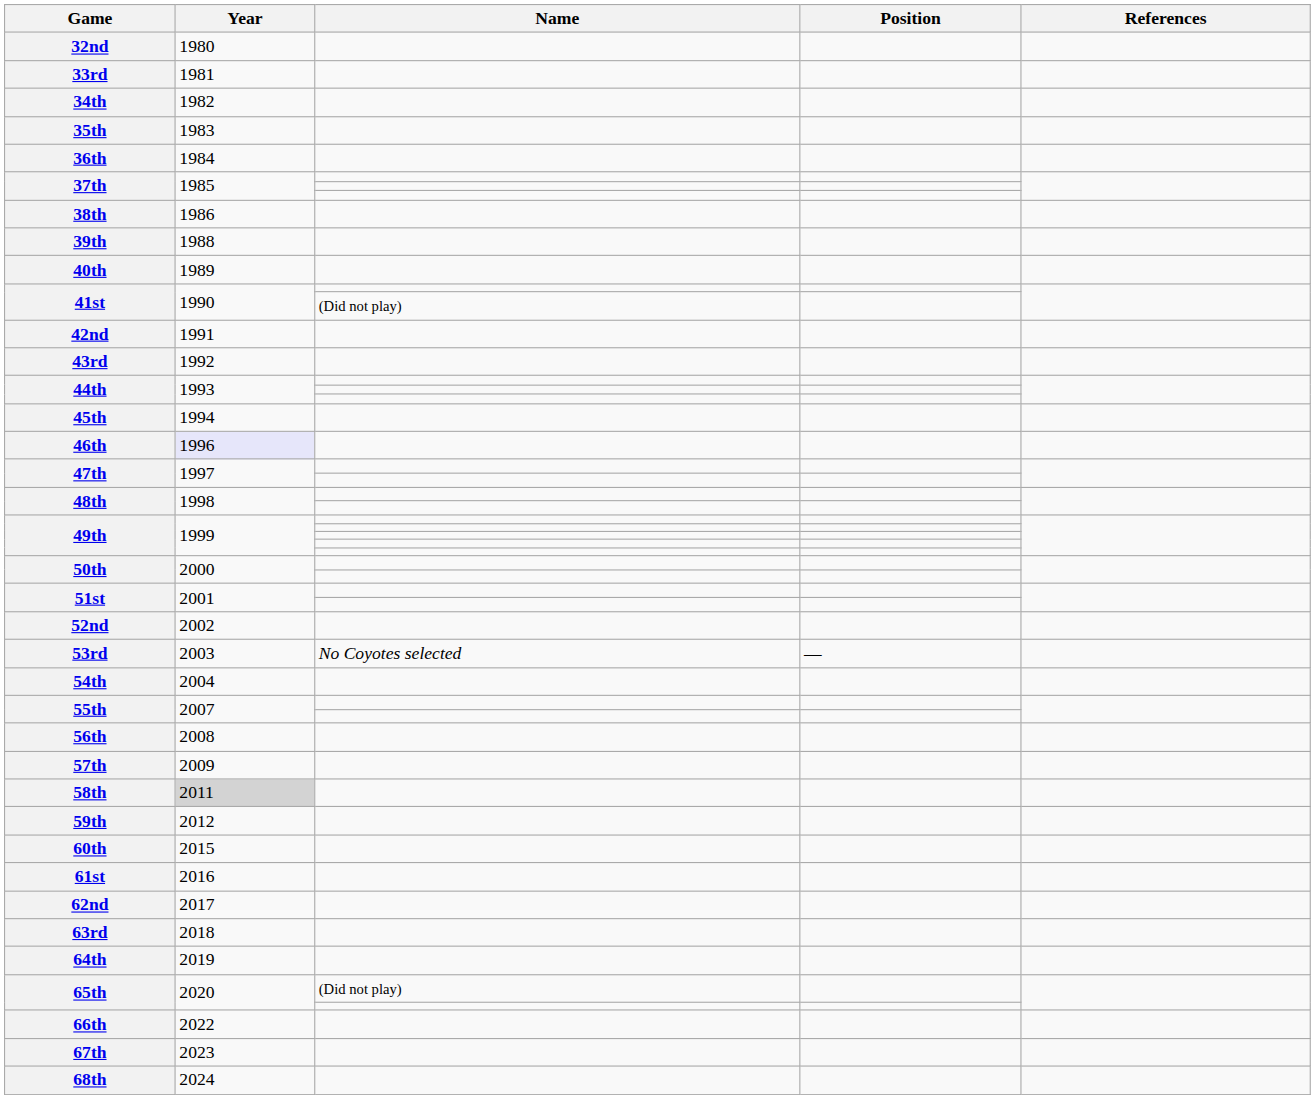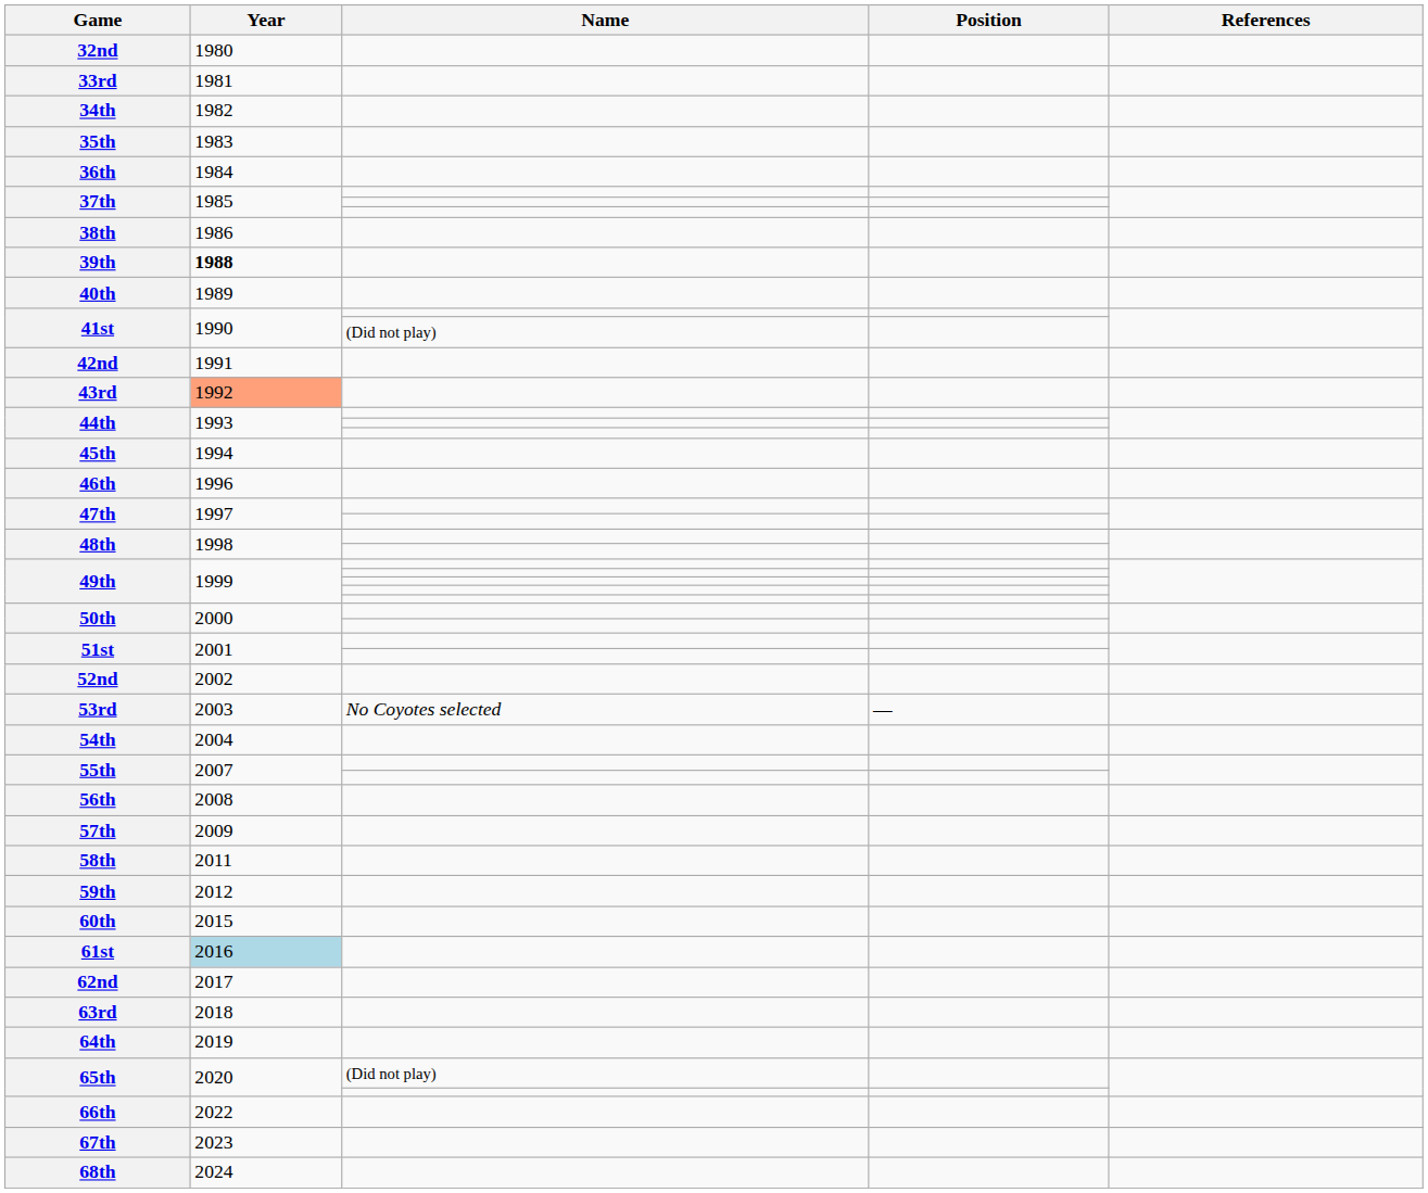39th | Year: normal -> bold
43rd | Year: no background -> lightsalmon background
46th | Year: lavender background -> no background
58th | Year: lightgrey background -> no background
61st | Year: no background -> lightblue background
